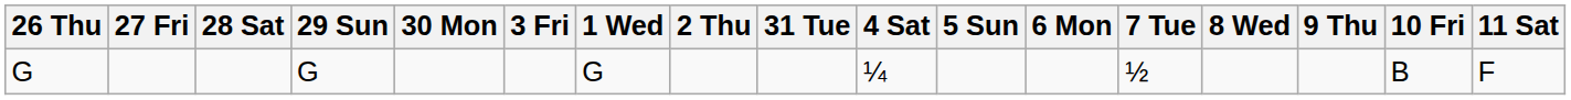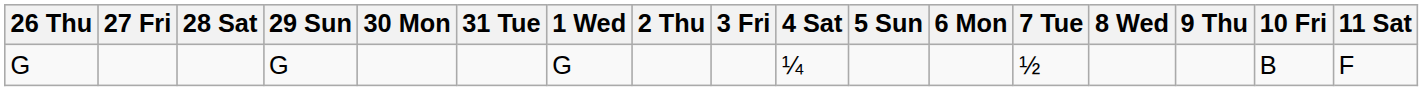columns swapped: 31 Tue <-> 3 Fri
